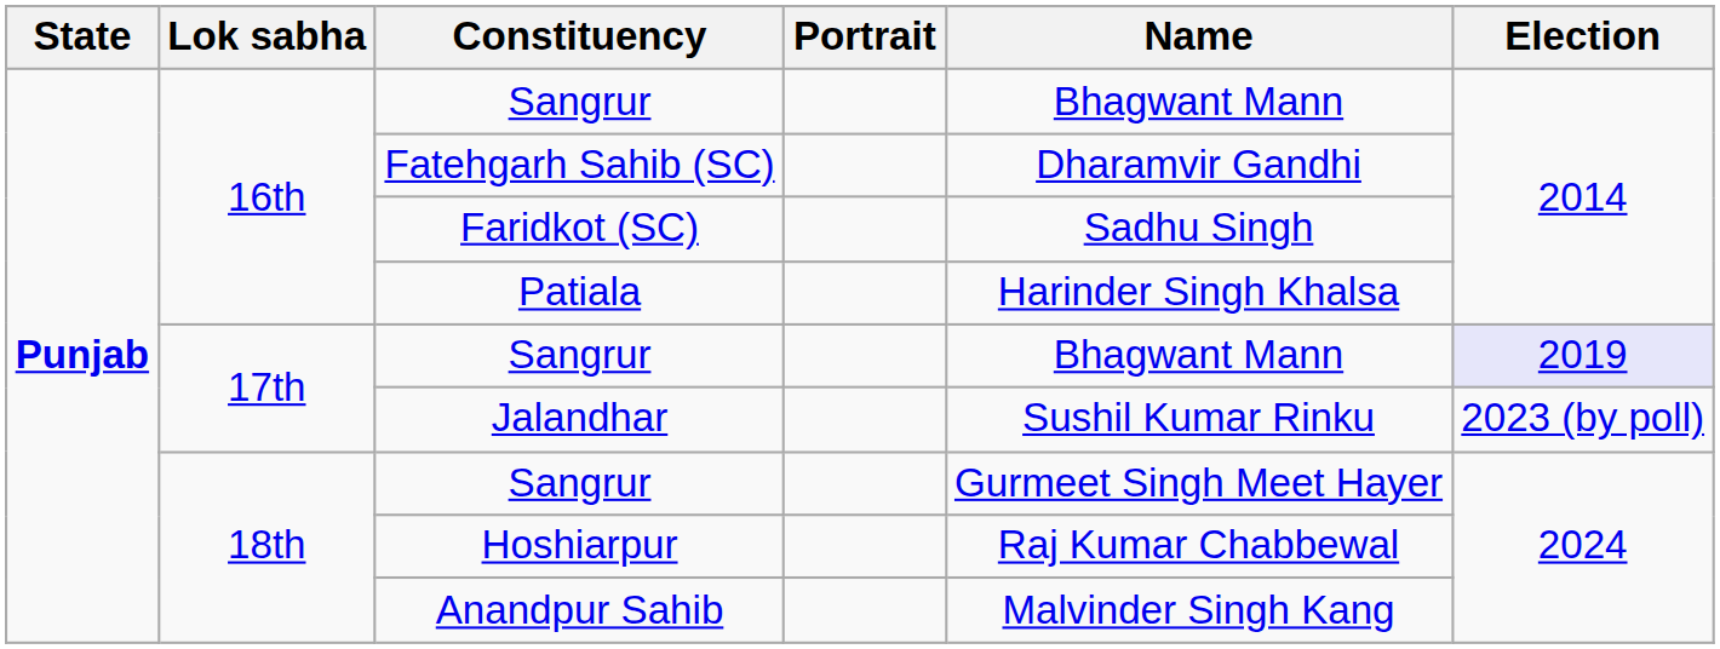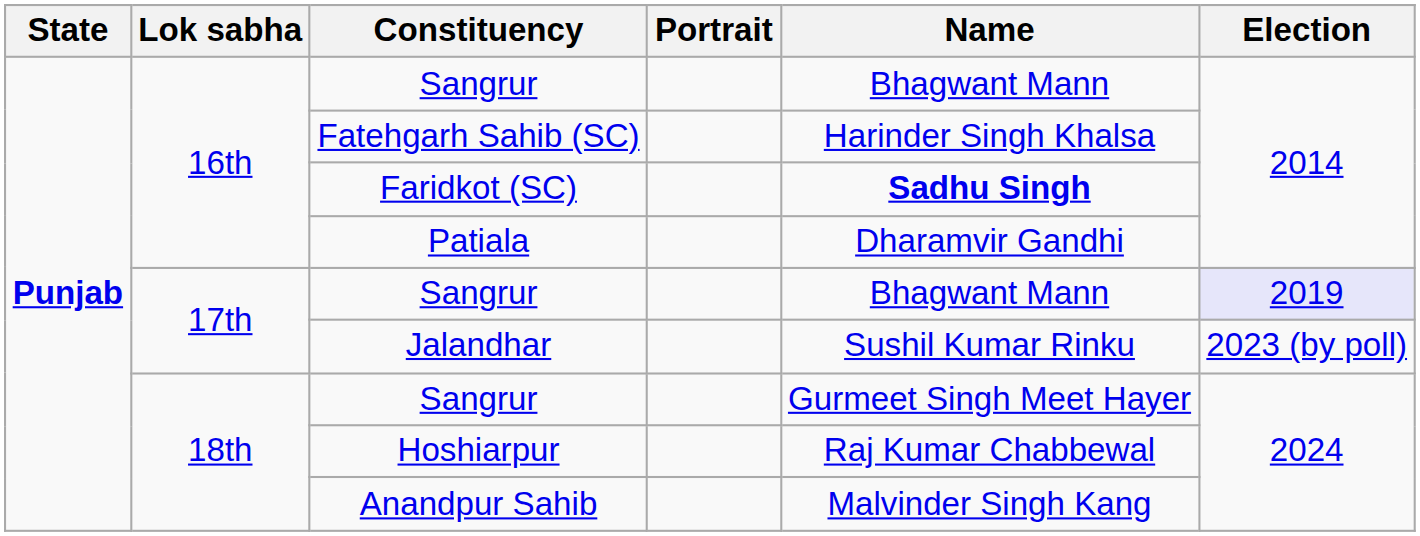Fatehgarh Sahib (SC) | Name: Dharamvir Gandhi -> Harinder Singh Khalsa
Faridkot (SC) | Name: normal -> bold
Patiala | Name: Harinder Singh Khalsa -> Dharamvir Gandhi
